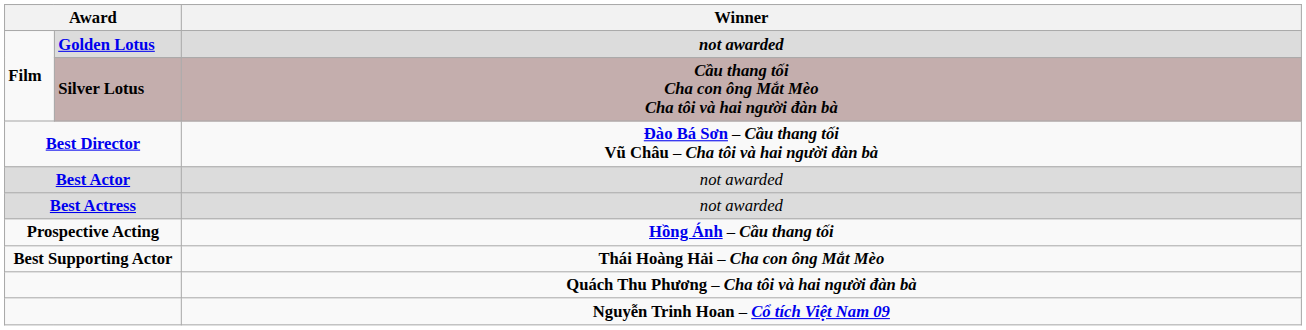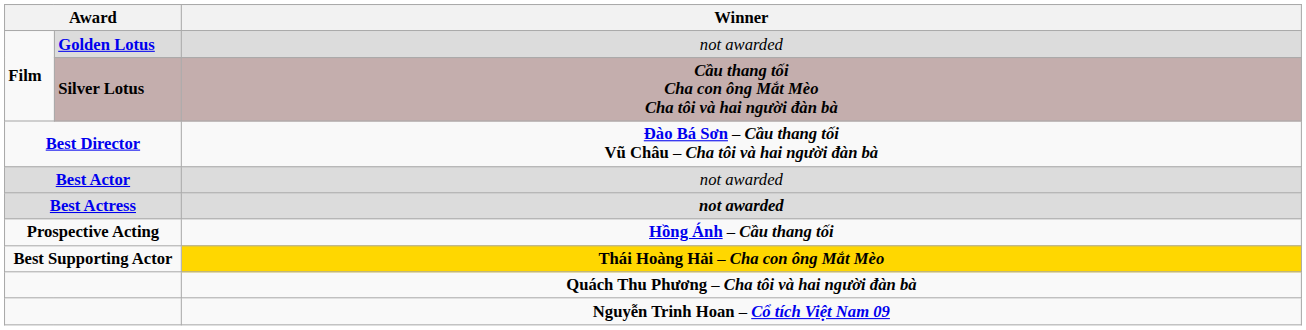Golden Lotus | Winner: bold -> normal
Best Actress | Winner: normal -> bold
Best Supporting Actor | Winner: no background -> gold background
